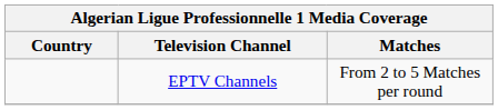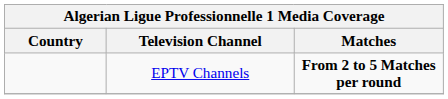EPTV Channels | Matches: normal -> bold
